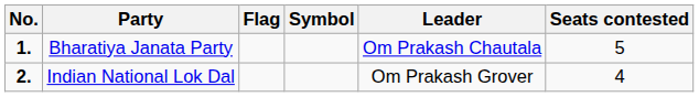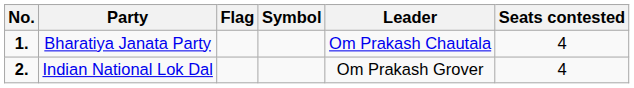Bharatiya Janata Party | Seats contested: 5 -> 4
